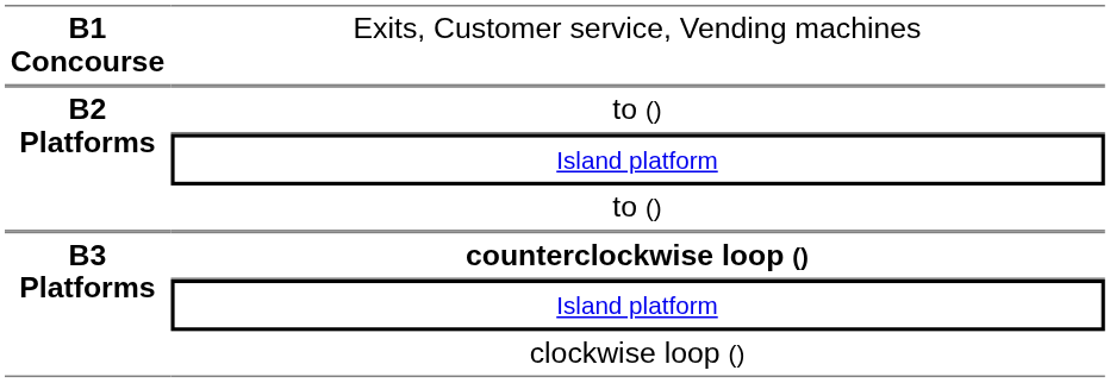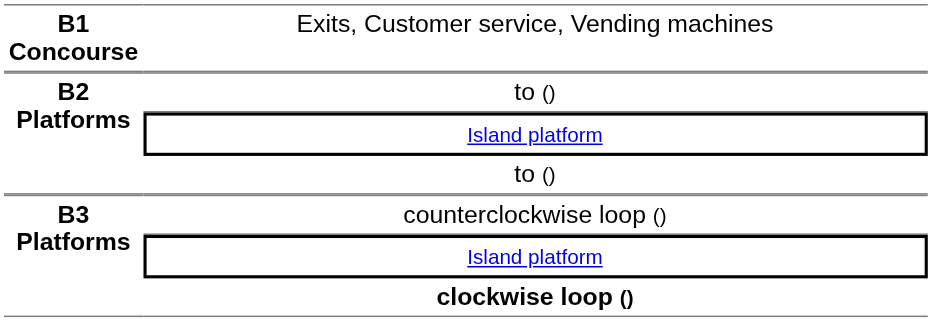counterclockwise loop () | column 2: bold -> normal
clockwise loop () | column 2: normal -> bold
